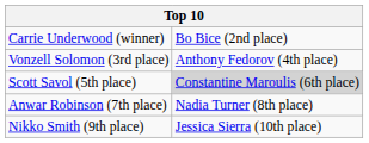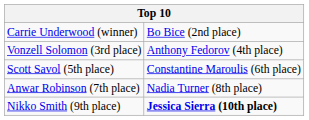Scott Savol (5th place) | column 2: lightgrey background -> no background
Nikko Smith (9th place) | column 2: normal -> bold
